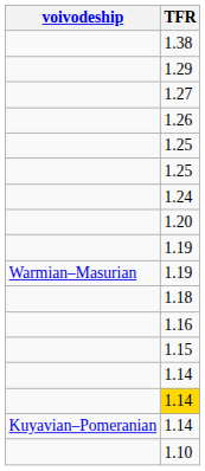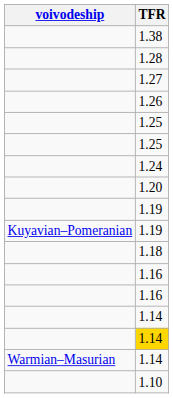row 3 | TFR: 1.29 -> 1.28
row 11 | voivodeship: Warmian–Masurian -> Kuyavian–Pomeranian
row 14 | TFR: 1.15 -> 1.16
row 17 | voivodeship: Kuyavian–Pomeranian -> Warmian–Masurian
